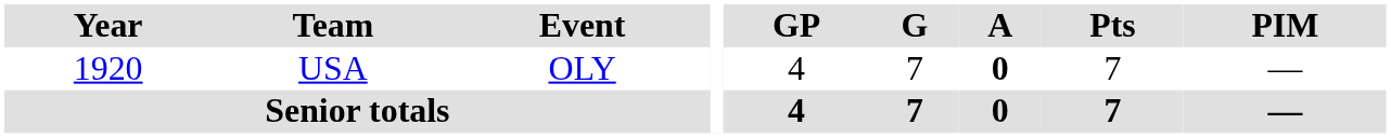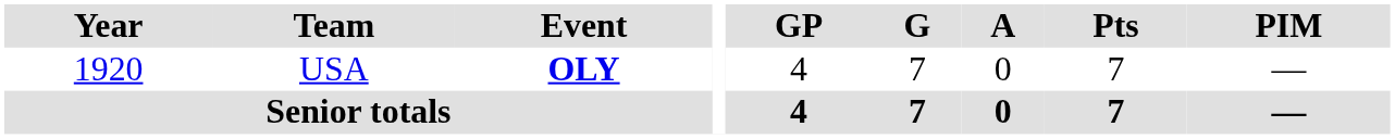USA | Event: normal -> bold
USA | A: bold -> normal
